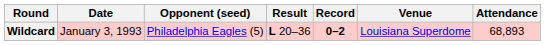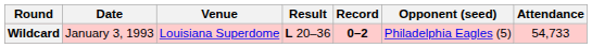columns swapped: Opponent (seed) <-> Venue
Wildcard | Attendance: 68,893 -> 54,733
